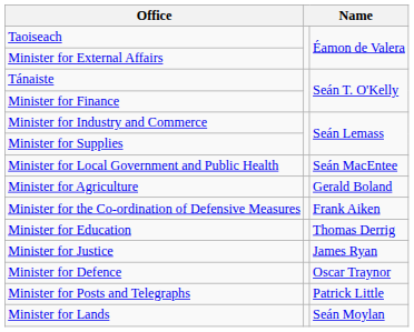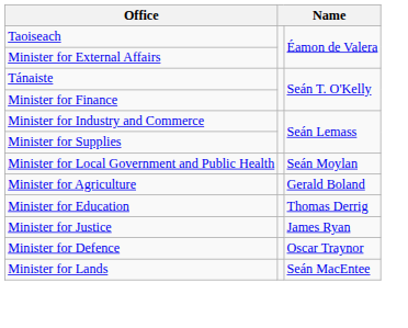Minister for Local Government and Public Health | column 3: Seán MacEntee -> Seán Moylan
- row: Minister for the Co-ordination of Defensive Measures | Frank Aiken
- row: Minister for Posts and Telegraphs | Patrick Little
Minister for Lands | column 3: Seán Moylan -> Seán MacEntee
